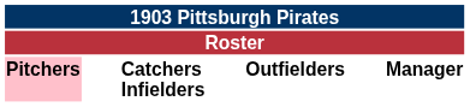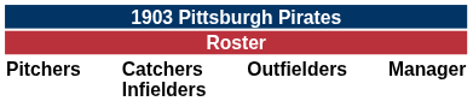Pitchers | column 1: pink background -> no background
